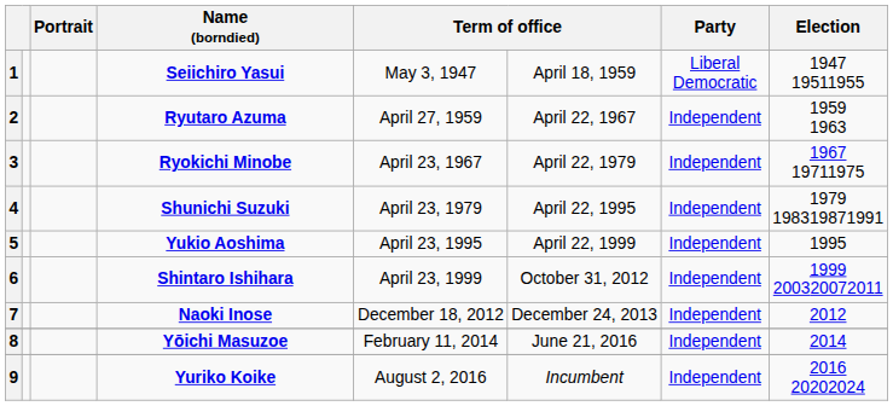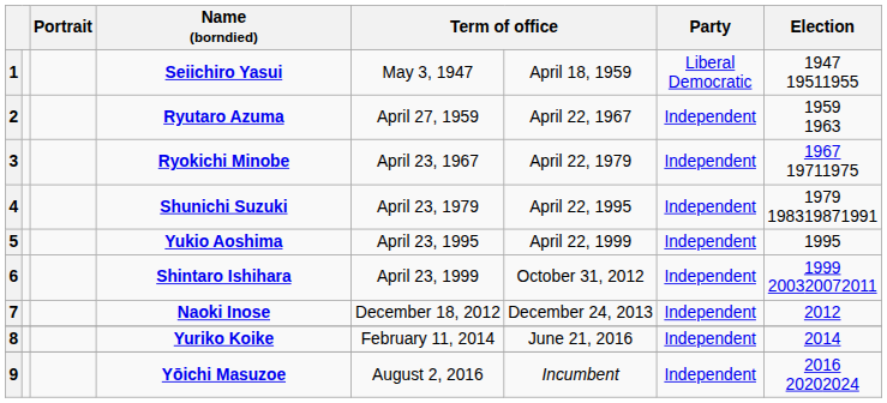8 | Name (borndied): Yōichi Masuzoe -> Yuriko Koike
9 | Name (borndied): Yuriko Koike -> Yōichi Masuzoe
